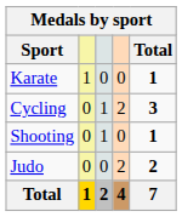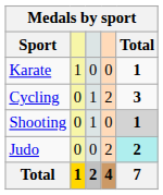Shooting | Total: no background -> lightgrey background
Judo | Total: no background -> paleturquoise background
